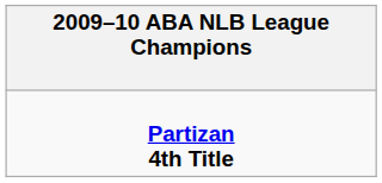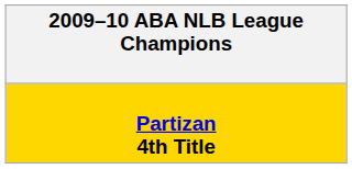row 2 | column 1: no background -> gold background
